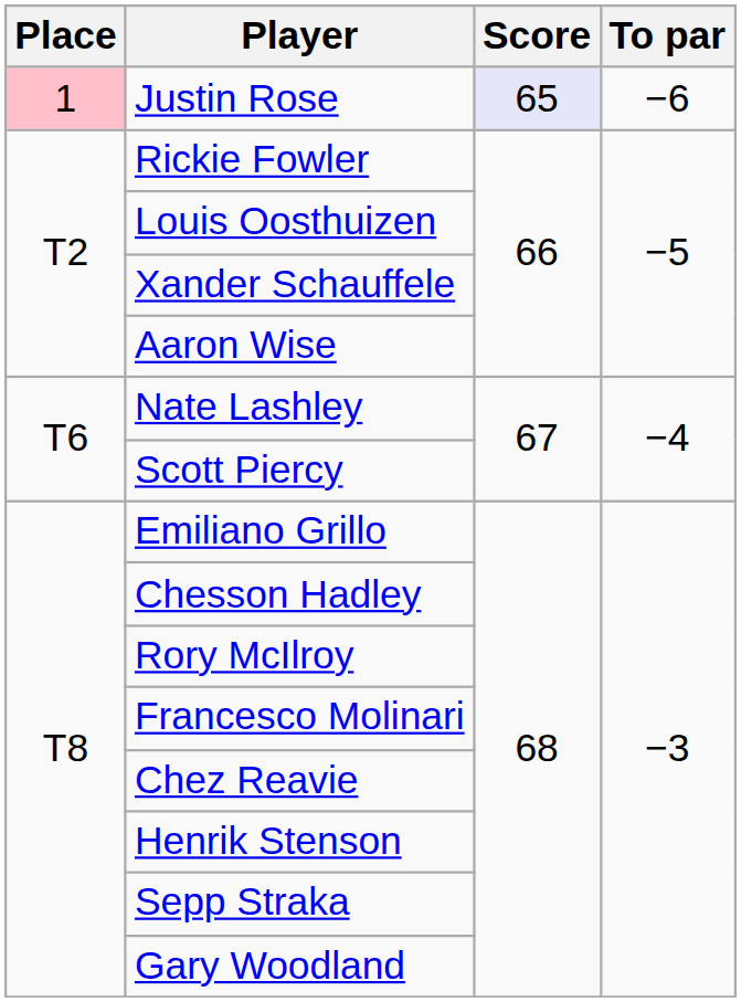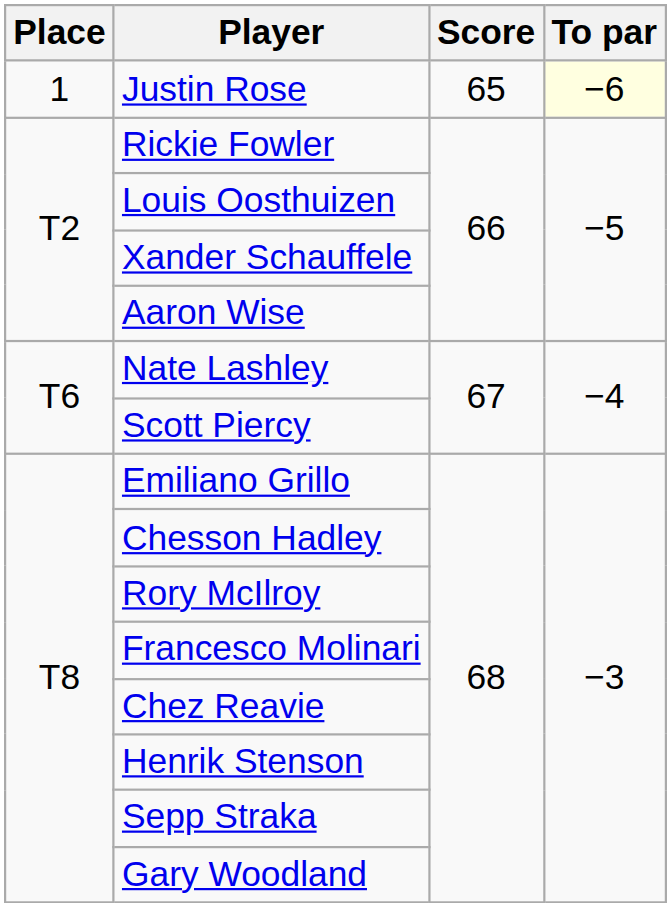Justin Rose | Place: pink background -> no background
Justin Rose | Score: lavender background -> no background
Justin Rose | To par: no background -> lightyellow background
